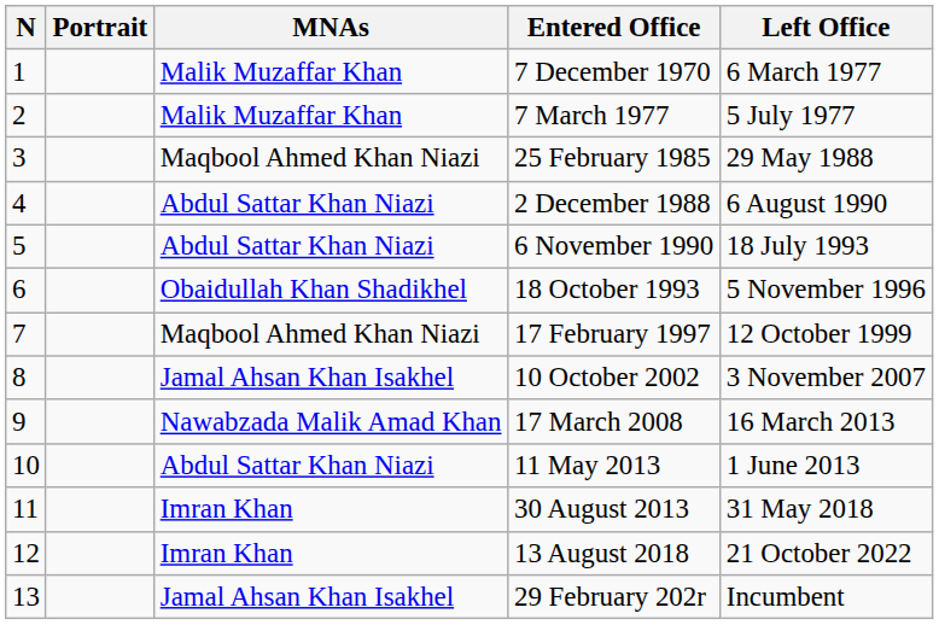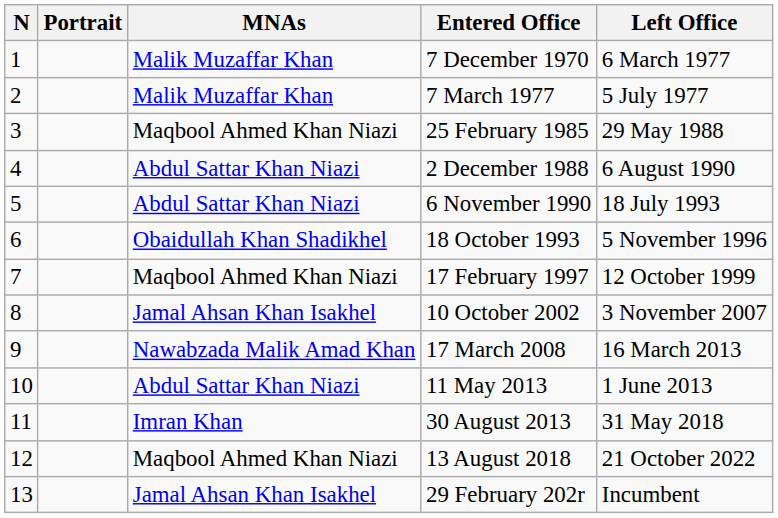13 August 2018 | MNAs: Imran Khan -> Maqbool Ahmed Khan Niazi
